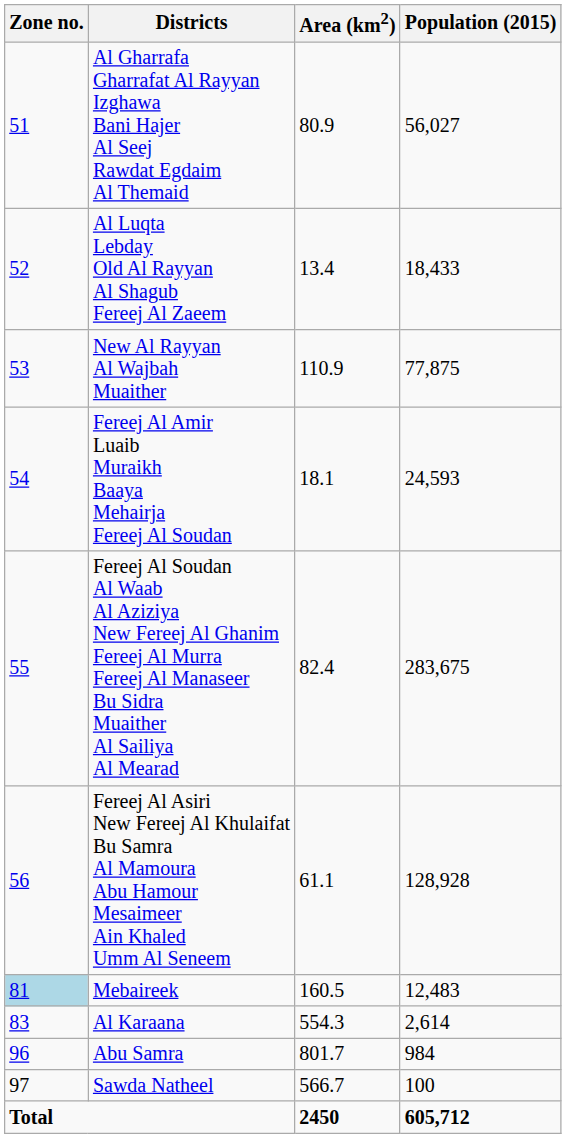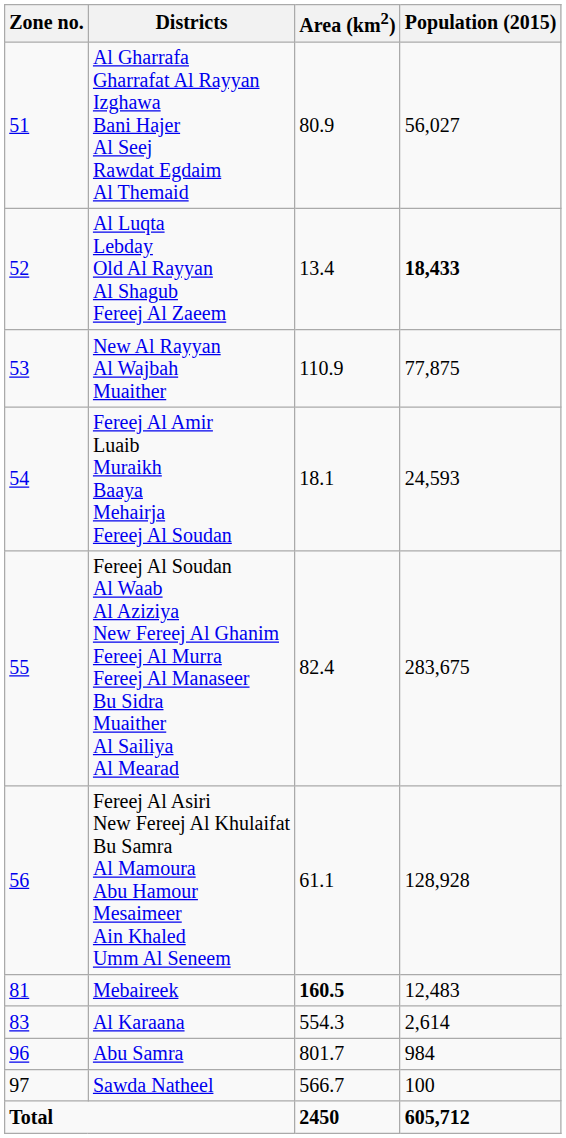Al Luqta Lebday Old Al Rayyan Al Shagub Fereej Al Zaeem | Population (2015): normal -> bold
Mebaireek | Zone no.: lightblue background -> no background
Mebaireek | Area (km2): normal -> bold
